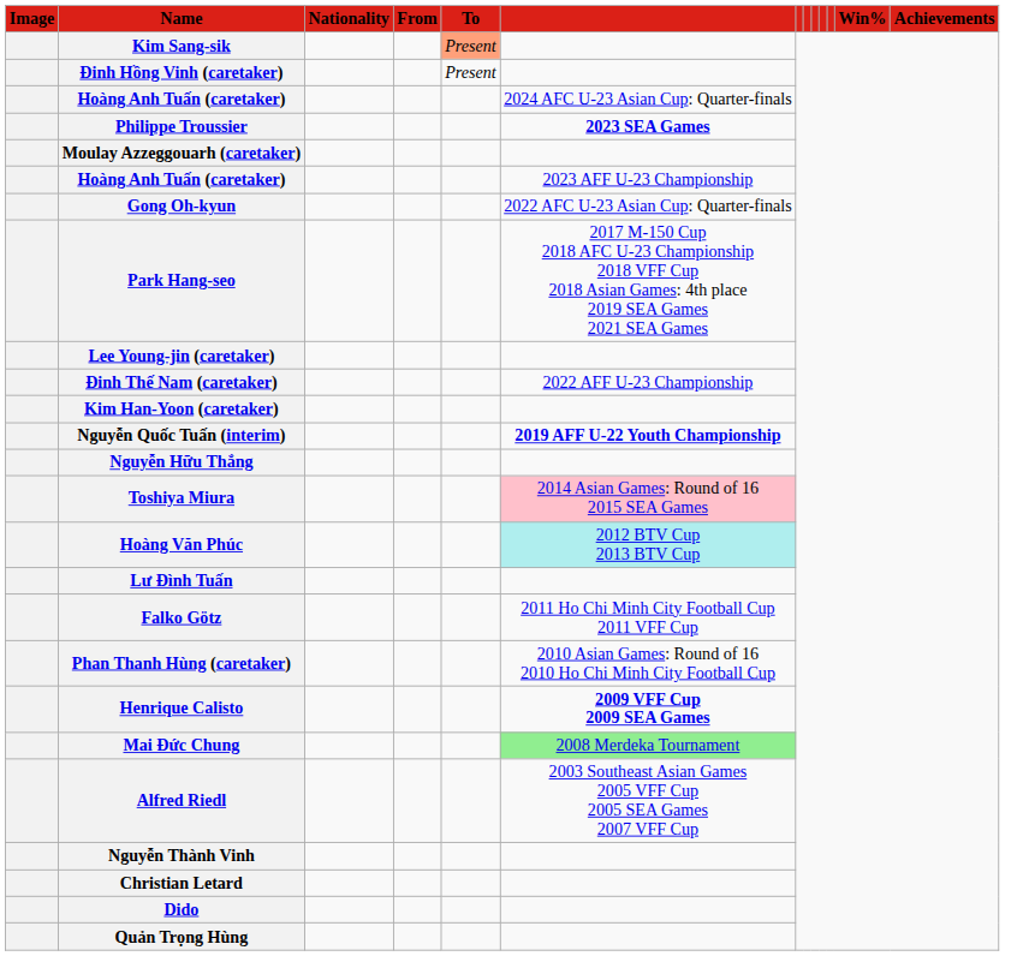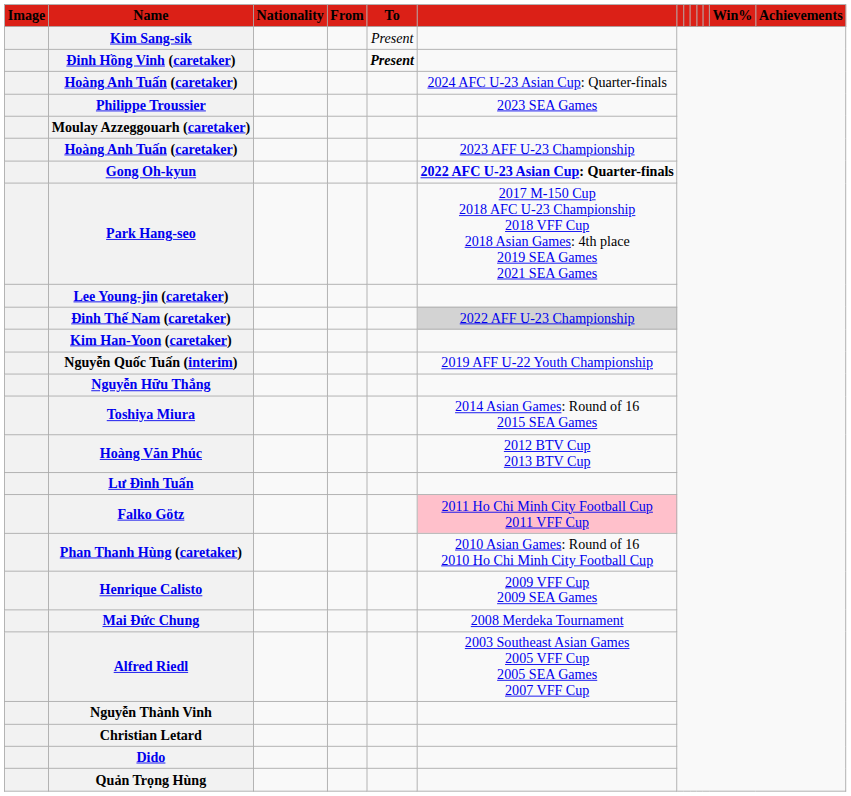Kim Sang-sik | To: lightsalmon background -> no background
Đinh Hồng Vinh (caretaker) | To: normal -> bold
Philippe Troussier | column 6: bold -> normal
Gong Oh-kyun | column 6: normal -> bold
Đinh Thế Nam (caretaker) | column 6: no background -> lightgrey background
Nguyễn Quốc Tuấn (interim) | column 6: bold -> normal
Toshiya Miura | column 6: pink background -> no background
Hoàng Văn Phúc | column 6: paleturquoise background -> no background
Falko Götz | column 6: no background -> pink background
Henrique Calisto | column 6: bold -> normal
Mai Đức Chung | column 6: lightgreen background -> no background
